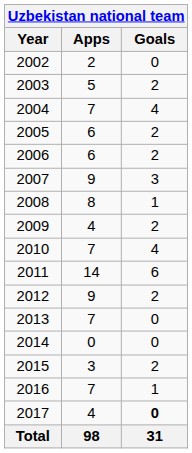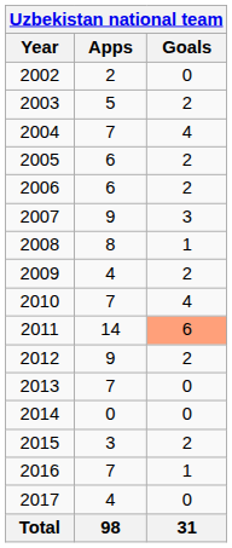2011 | Goals: no background -> lightsalmon background
2017 | Goals: bold -> normal
